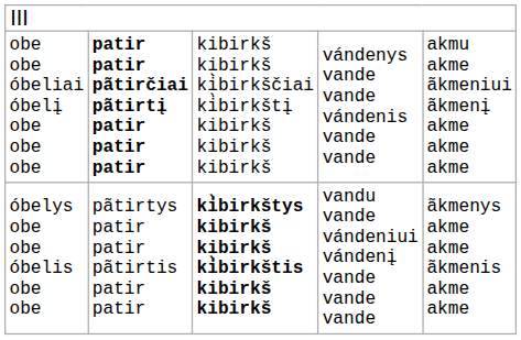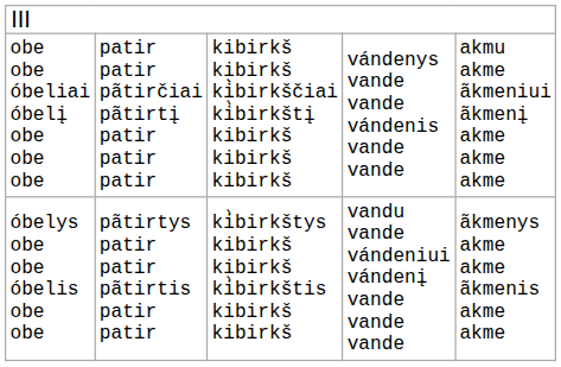obe obe óbeliai óbelį obe obe obe | column 2: bold -> normal
óbelys obe obe óbelis obe obe | column 3: bold -> normal
